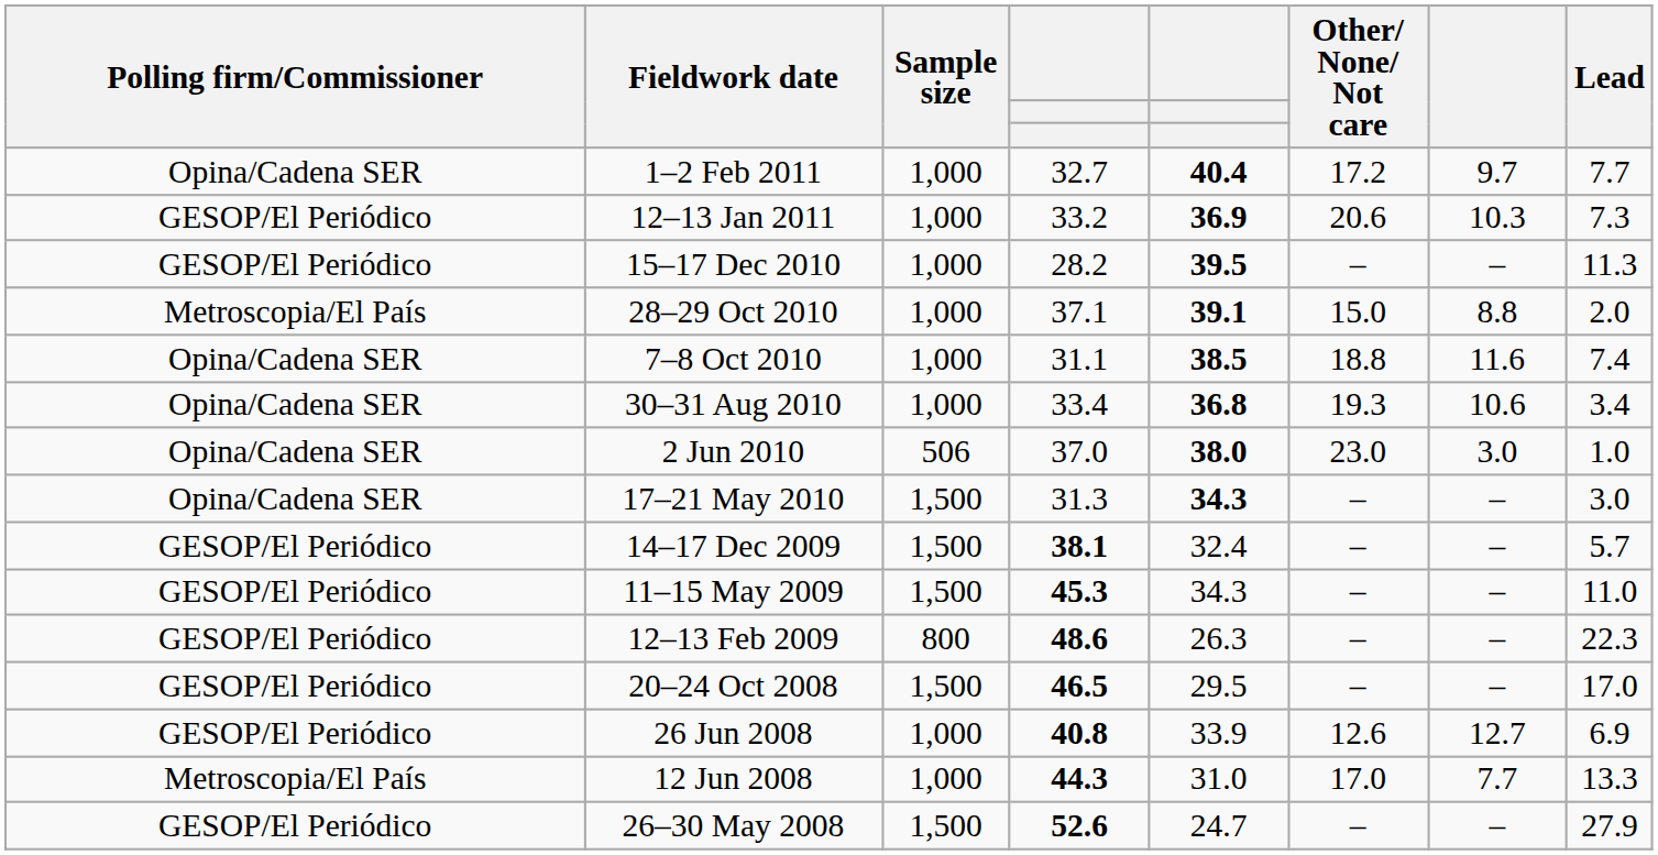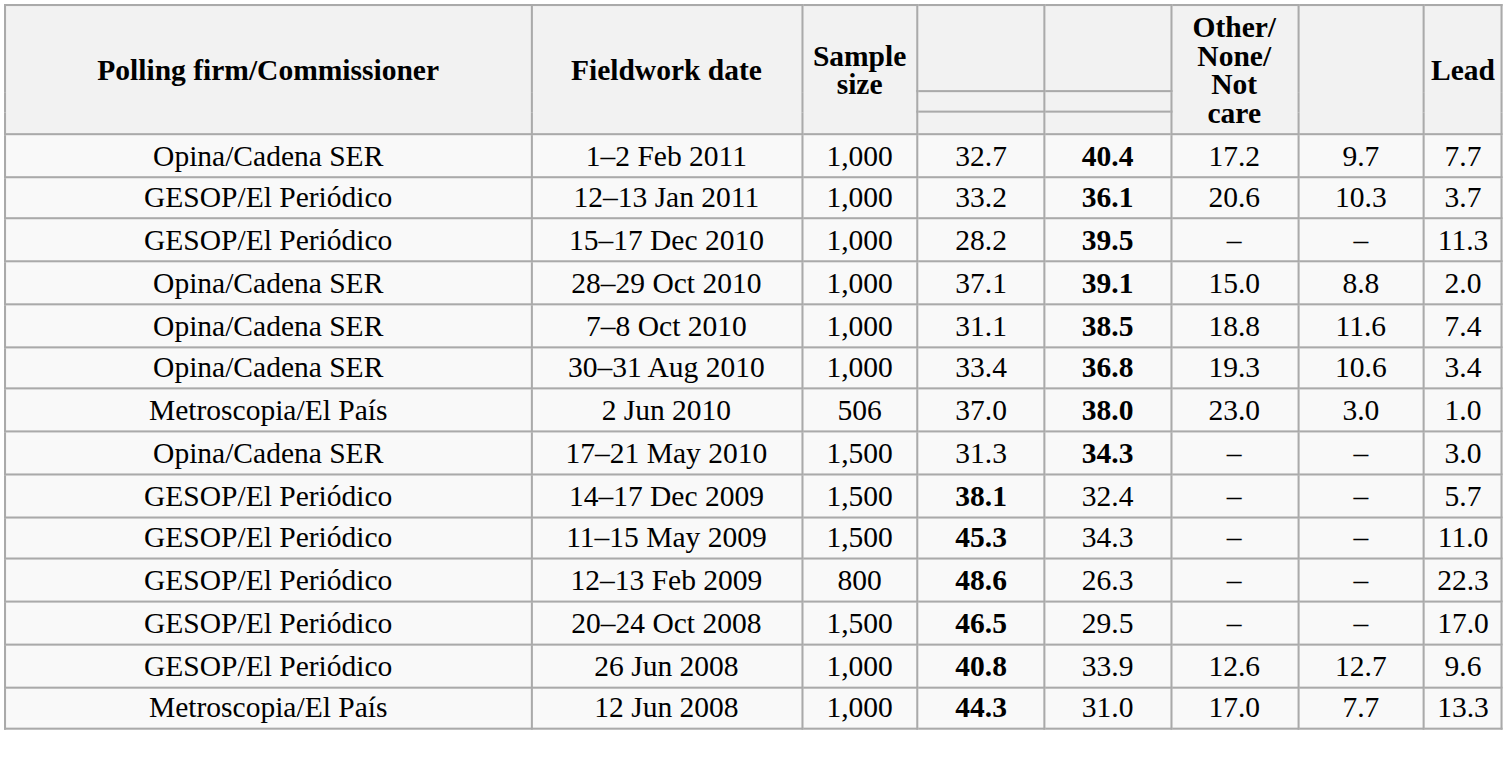12–13 Jan 2011 | column 5: 36.9 -> 36.1
12–13 Jan 2011 | Lead: 7.3 -> 3.7
28–29 Oct 2010 | Polling firm/Commissioner: Metroscopia/El País -> Opina/Cadena SER
2 Jun 2010 | Polling firm/Commissioner: Opina/Cadena SER -> Metroscopia/El País
26 Jun 2008 | Lead: 6.9 -> 9.6
- row: GESOP/El Periódico | 26–30 May 2008 | 1,500 | 52.6 | 24.7 | – | – | 27.9
